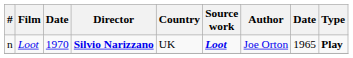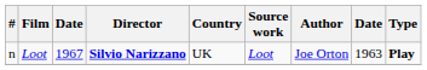row 2 | column 3: 1970 -> 1967
row 2 | Source work: bold -> normal
row 2 | column 8: 1965 -> 1963
